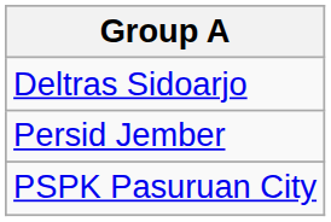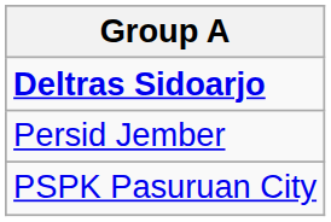row 2 | column 1: normal -> bold
